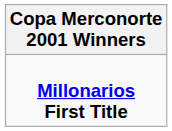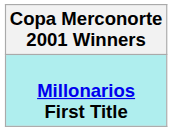row 2 | column 1: no background -> paleturquoise background
